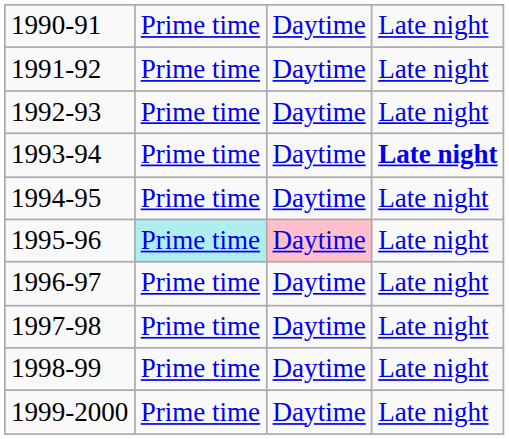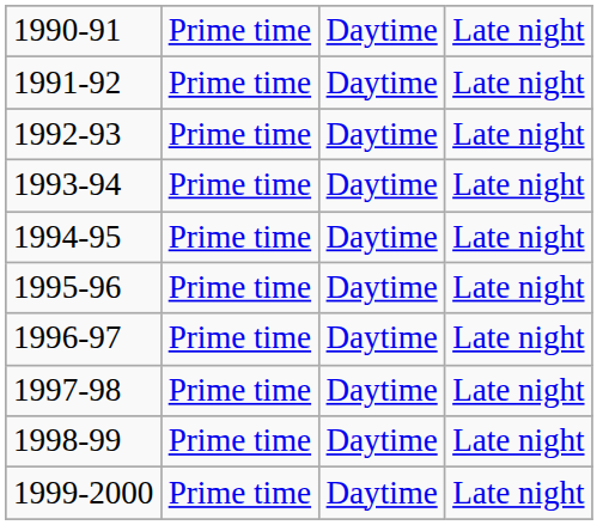1993-94 | column 4: bold -> normal
1995-96 | column 2: paleturquoise background -> no background
1995-96 | column 3: pink background -> no background
